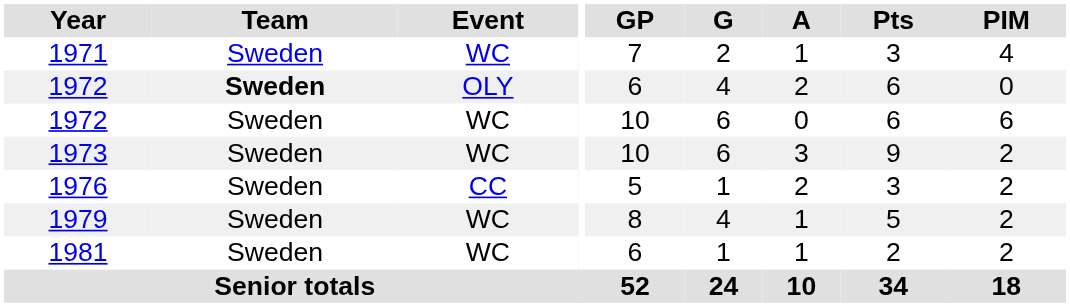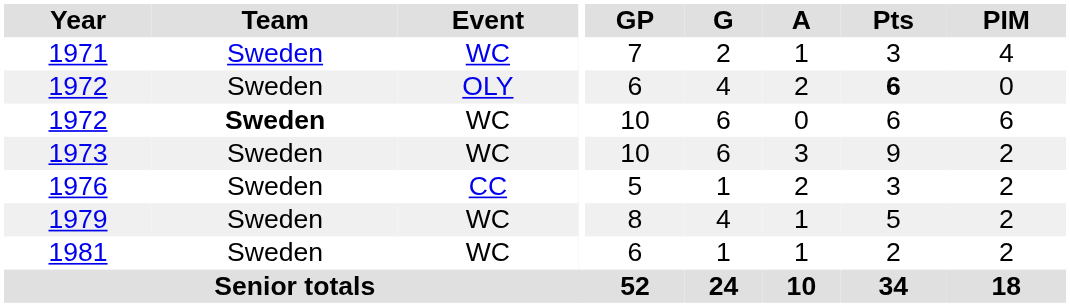1972 / OLY | Team: bold -> normal
1972 / OLY | Pts: normal -> bold
1972 / WC | Team: normal -> bold
